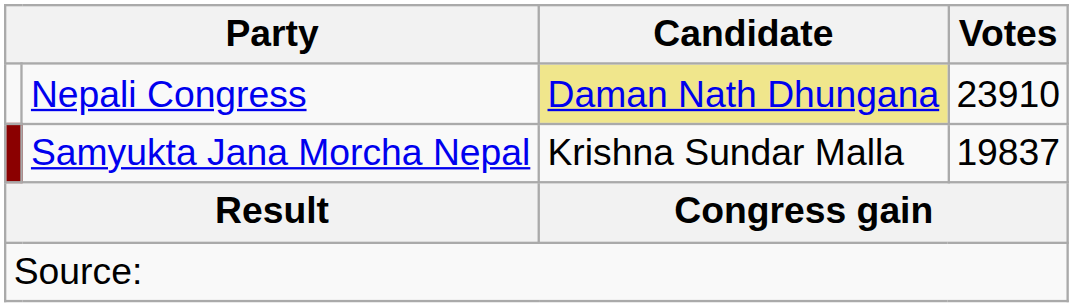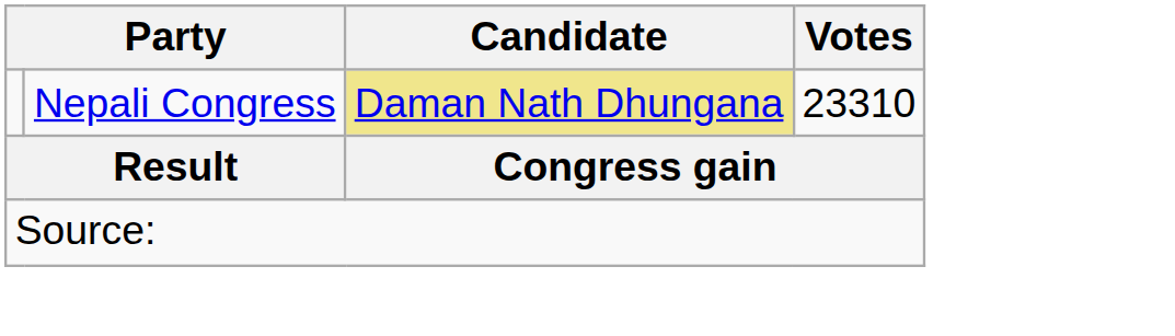Nepali Congress | Votes: 23910 -> 23310
- row: Samyukta Jana Morcha Nepal | Krishna Sundar Malla | 19837
